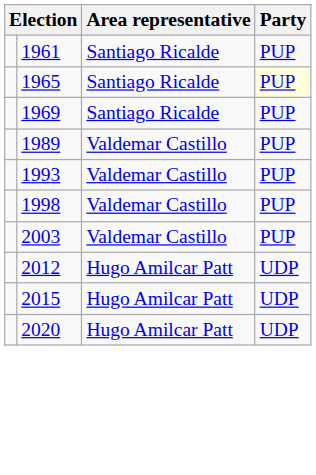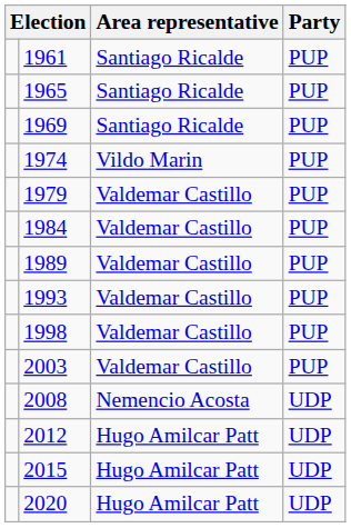1965 | Party: lightyellow background -> no background
+ row: 1974 | Vildo Marin | PUP
+ row: 1979 | Valdemar Castillo | PUP
+ row: 1984 | Valdemar Castillo | PUP
+ row: 2008 | Nemencio Acosta | UDP
